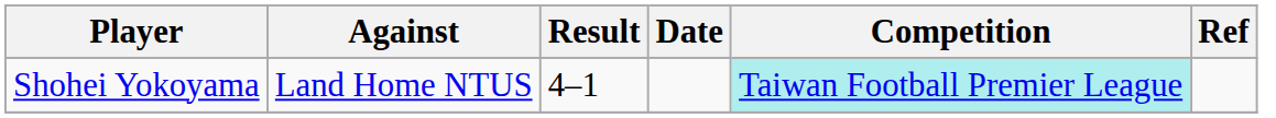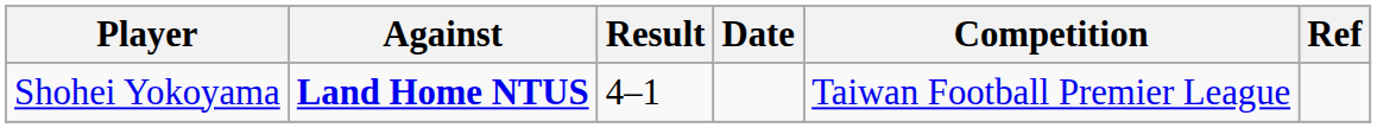Shohei Yokoyama | Against: normal -> bold
Shohei Yokoyama | Competition: paleturquoise background -> no background
